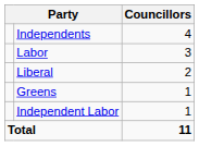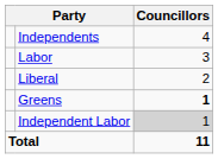Greens | Councillors: normal -> bold
Independent Labor | Councillors: no background -> lightgrey background
